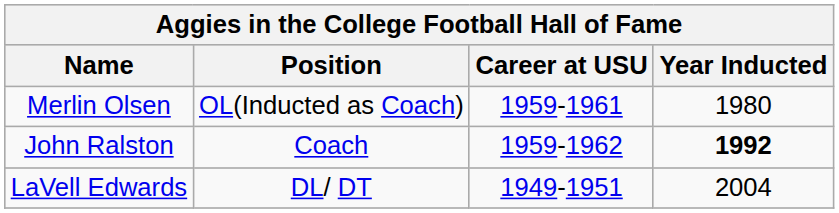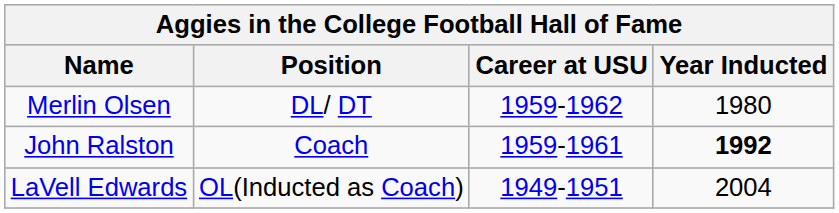Merlin Olsen | Position: OL(Inducted as Coach) -> DL/ DT
Merlin Olsen | Career at USU: 1959-1961 -> 1959-1962
John Ralston | Career at USU: 1959-1962 -> 1959-1961
LaVell Edwards | Position: DL/ DT -> OL(Inducted as Coach)
